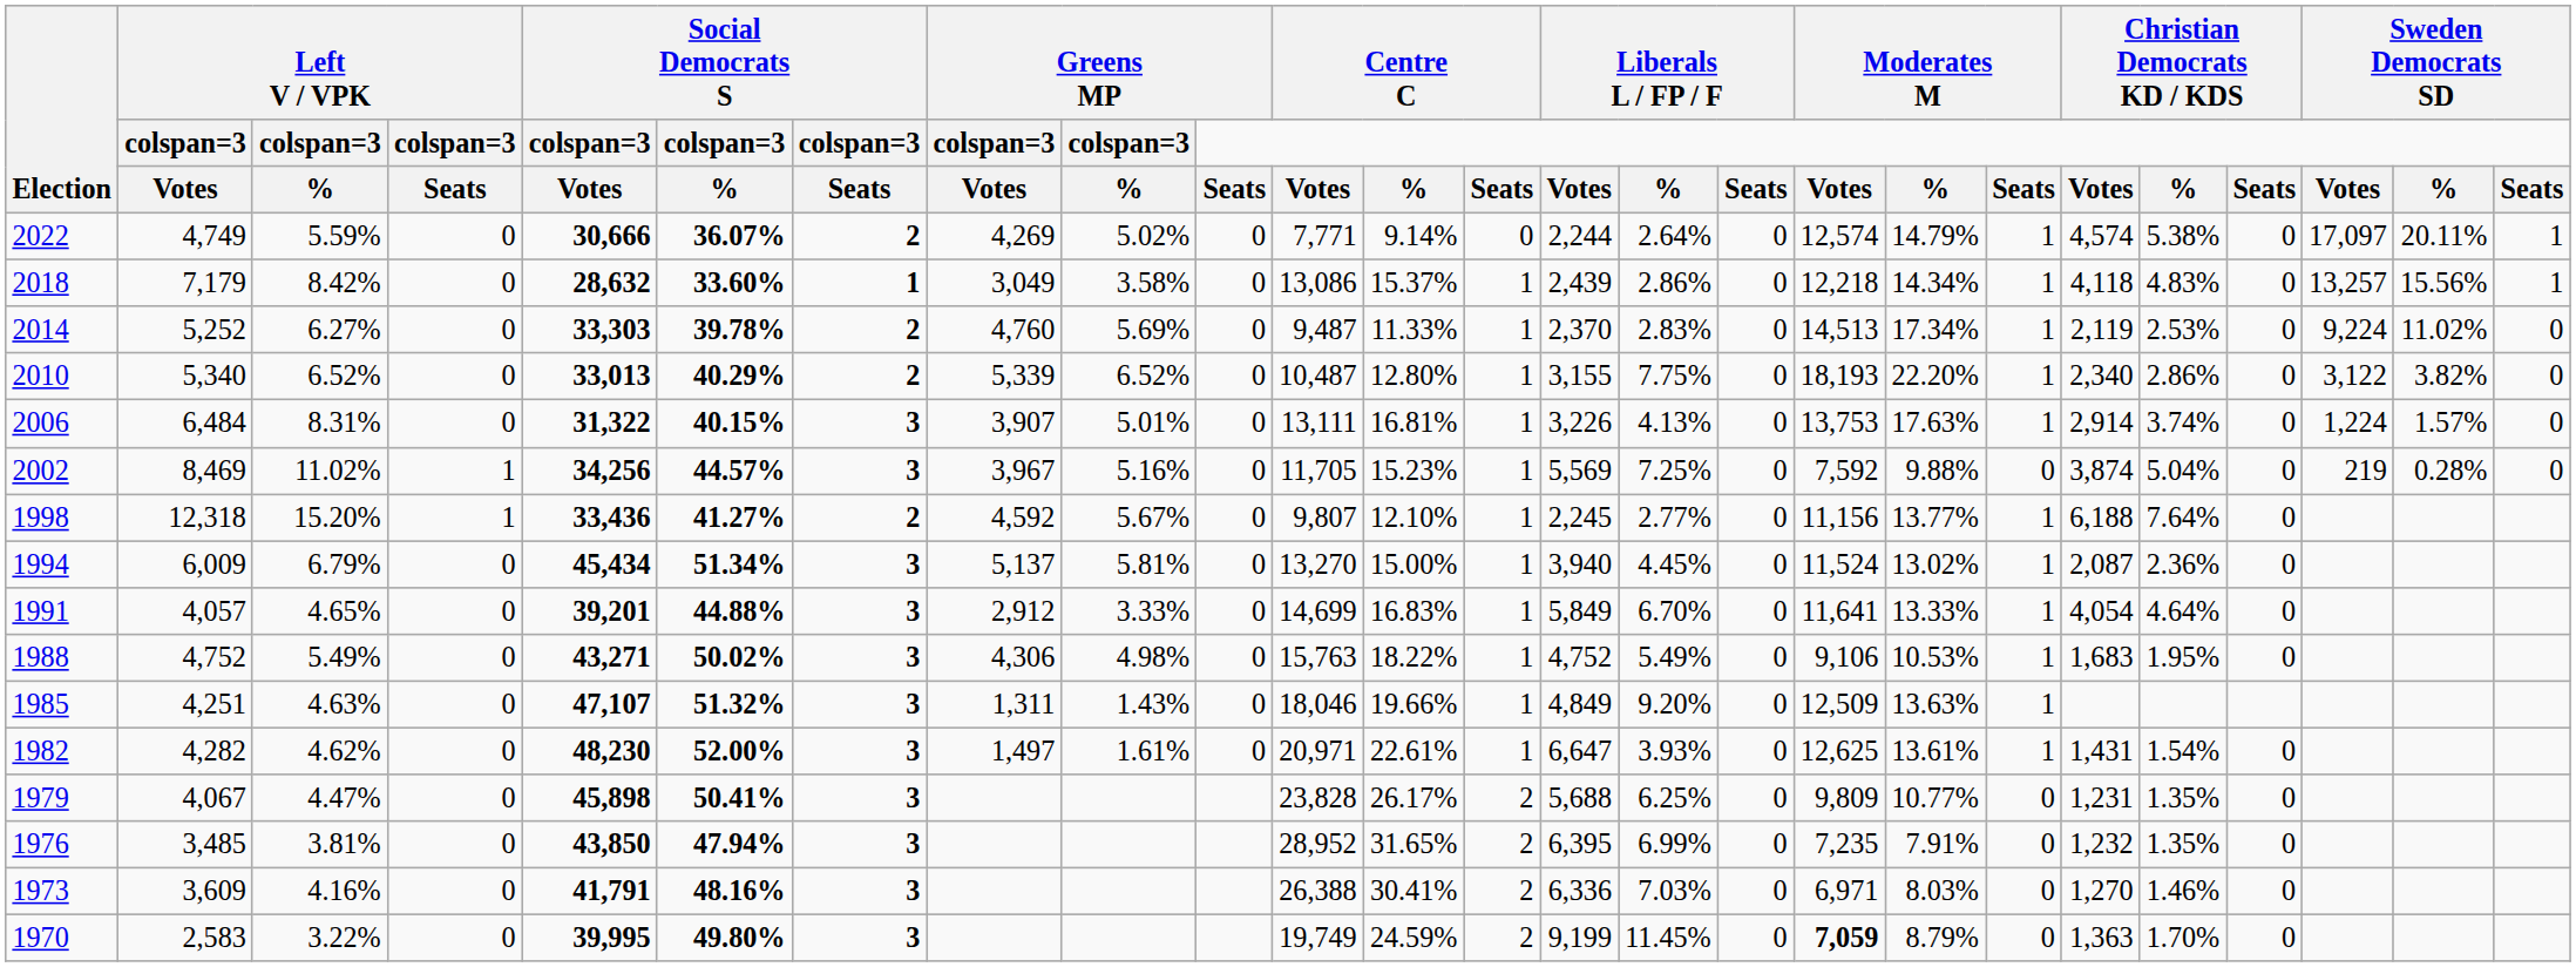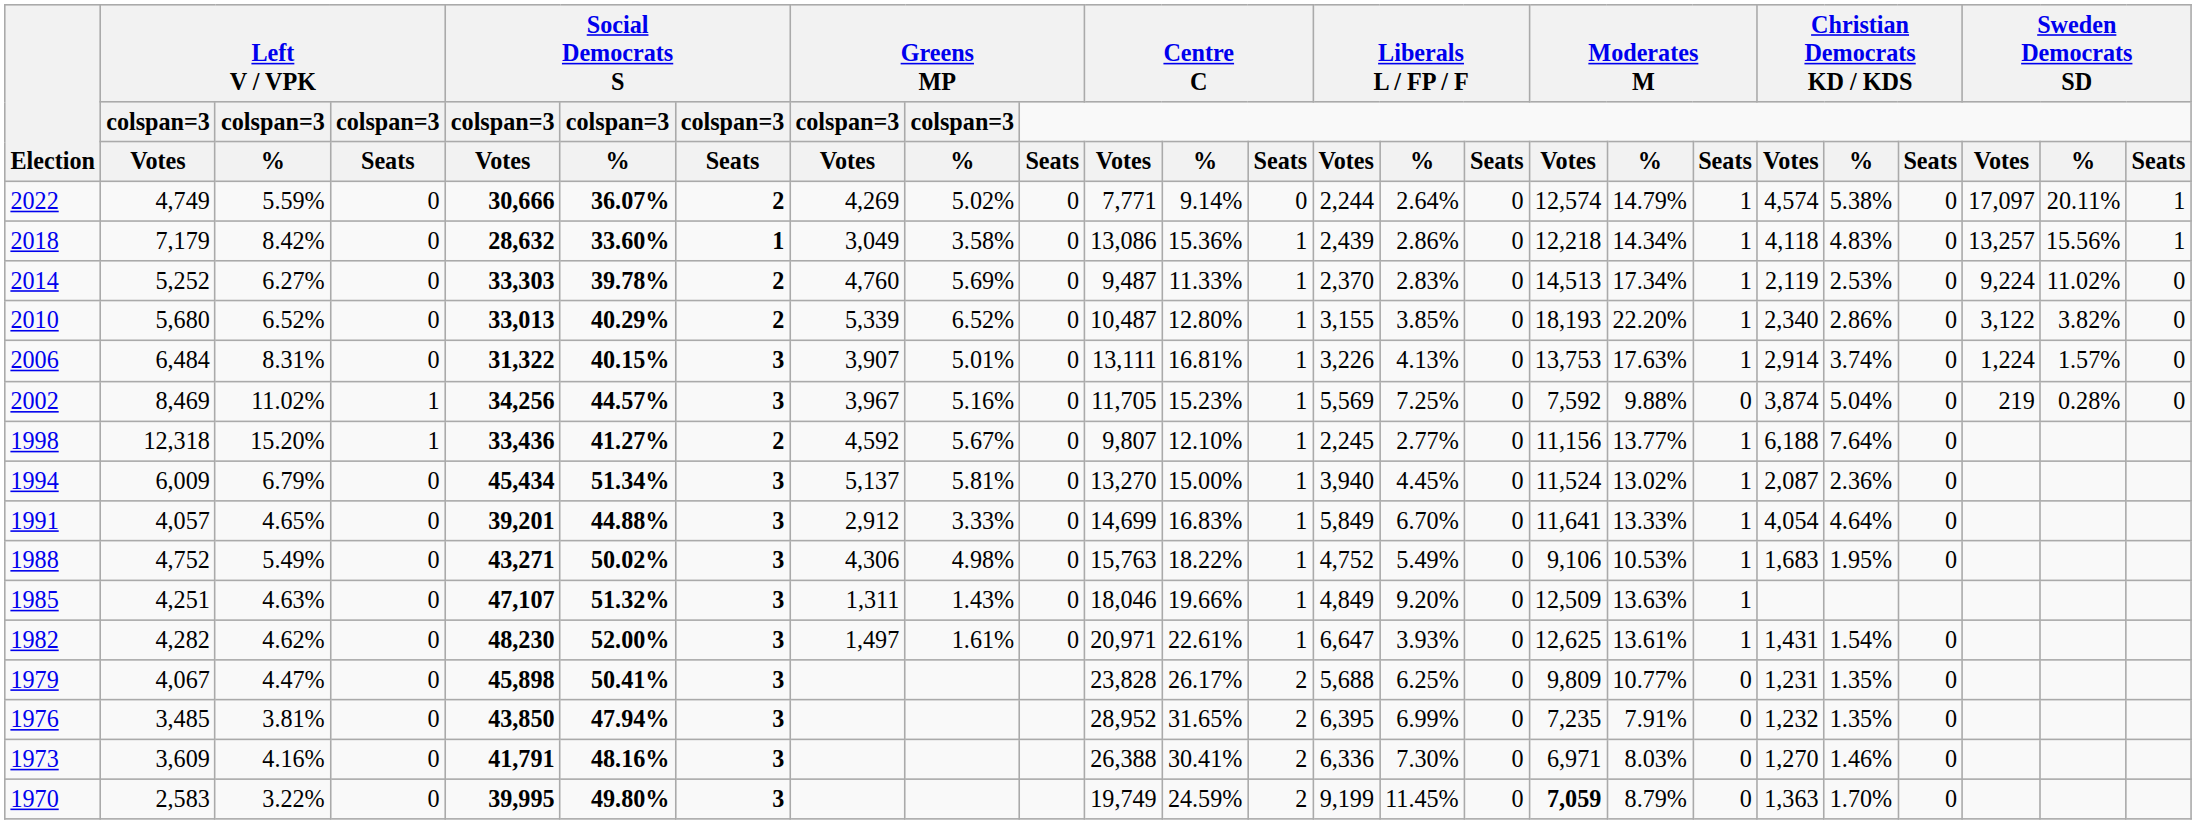2018 | Centre C / %: 15.37% -> 15.36%
2010 | Left V / VPK / colspan=3 / Votes: 5,340 -> 5,680
2010 | Liberals L / FP / F / %: 7.75% -> 3.85%
1973 | Liberals L / FP / F / %: 7.03% -> 7.30%
